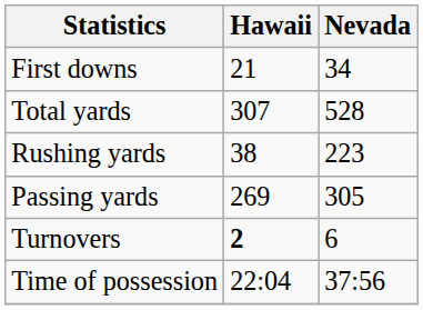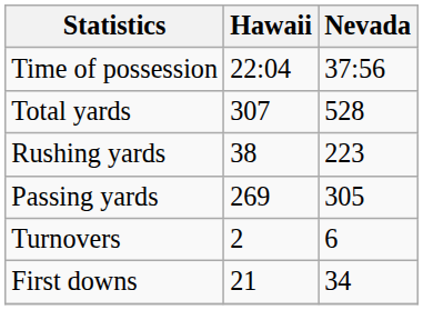rows swapped: First downs <-> Time of possession
Turnovers | Hawaii: bold -> normal
